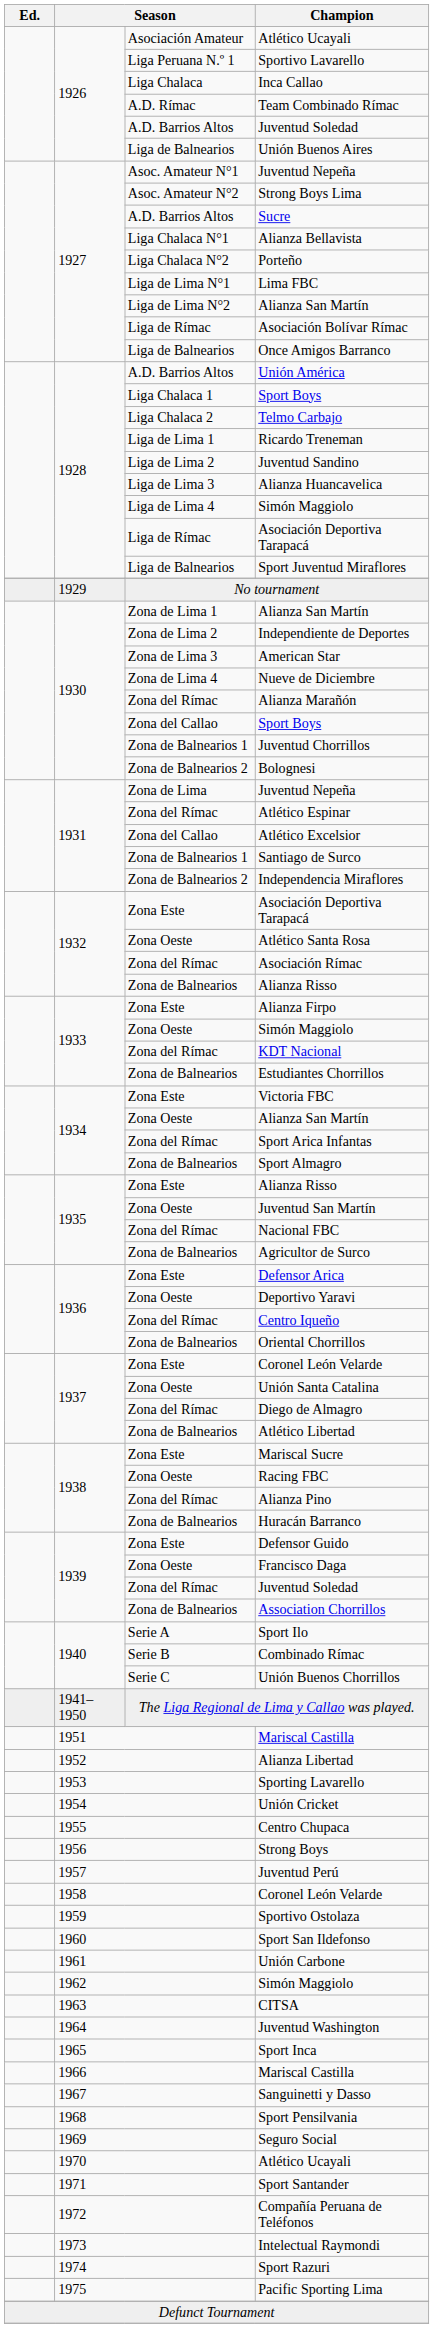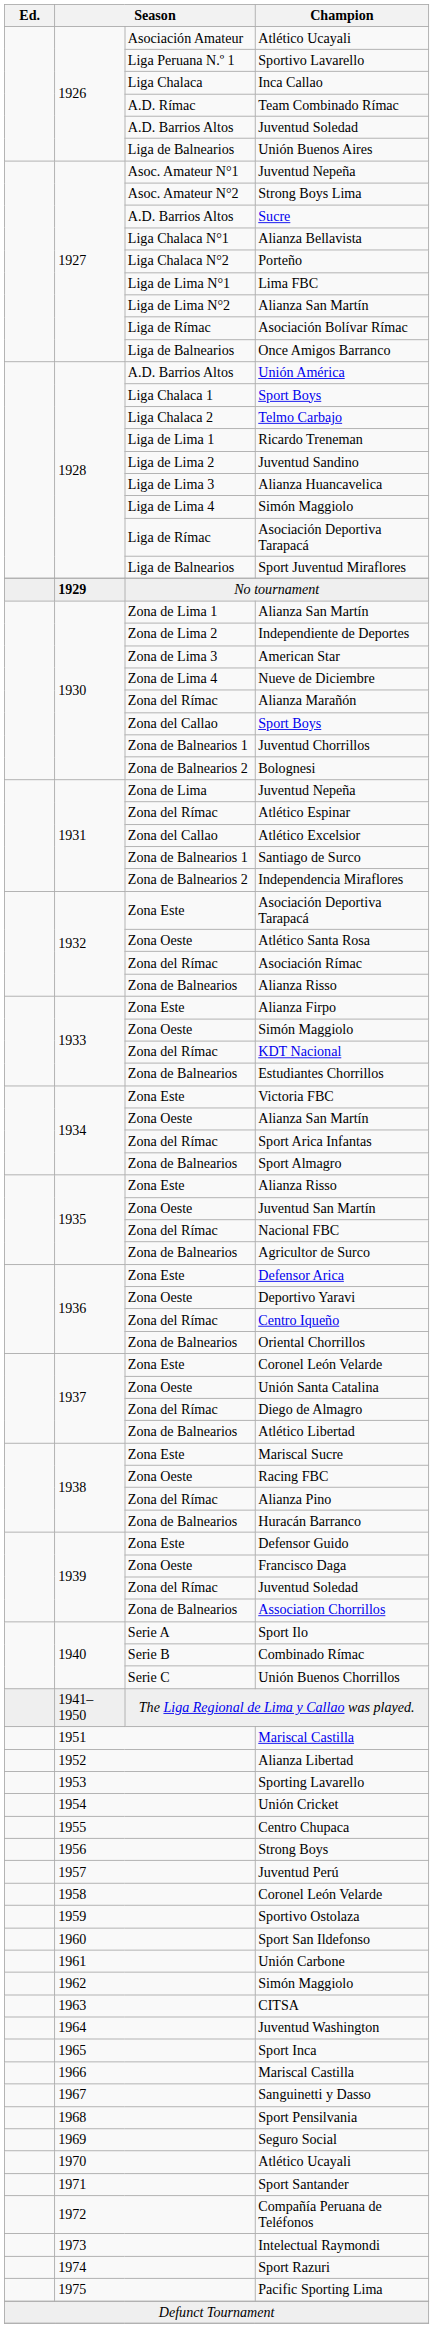No tournament | column 2: normal -> bold
